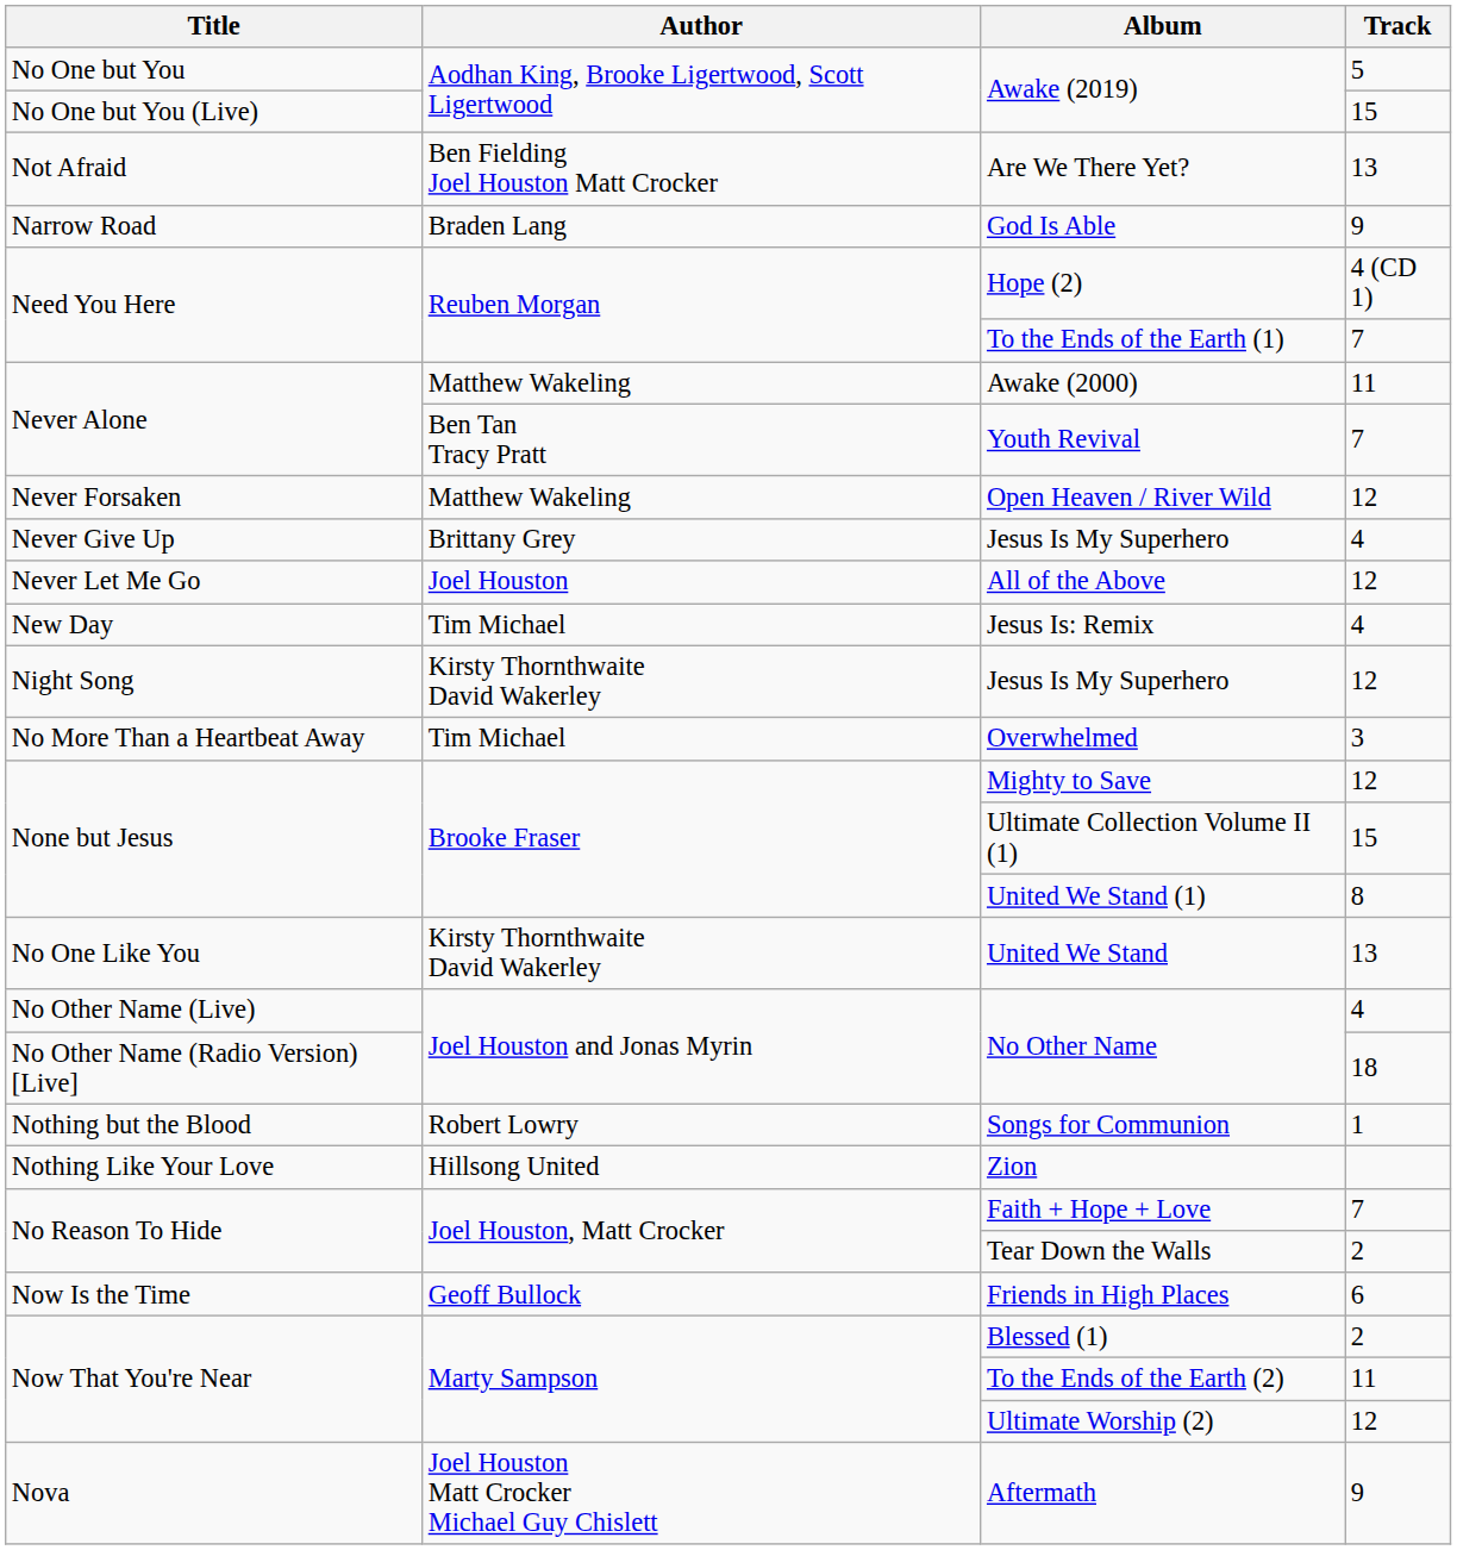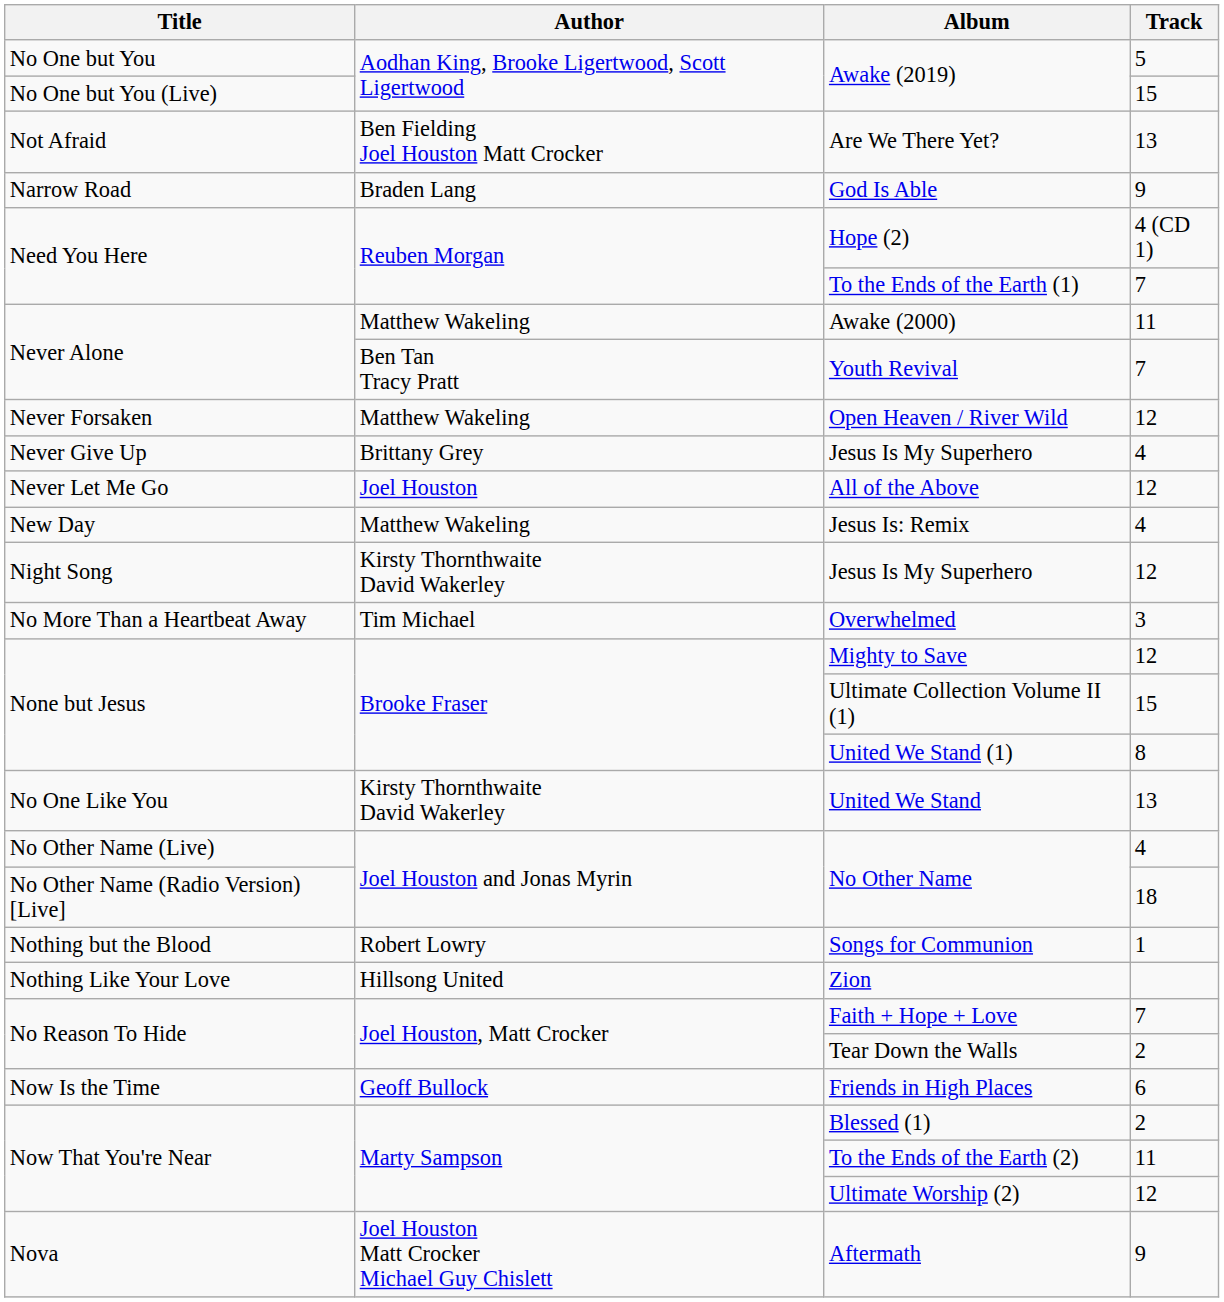Jesus Is: Remix | Author: Tim Michael -> Matthew Wakeling
